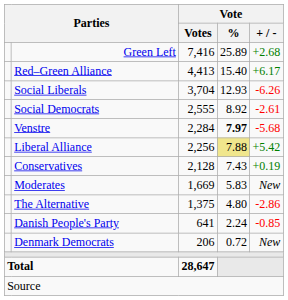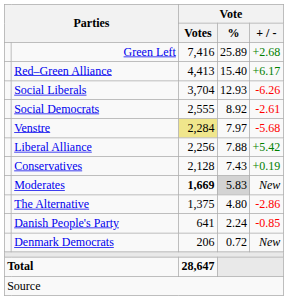Venstre | Vote / Votes: no background -> khaki background
Venstre | Vote / %: bold -> normal
Liberal Alliance | Vote / %: khaki background -> no background
Moderates | Vote / Votes: normal -> bold
Moderates | Vote / %: no background -> lightgrey background
